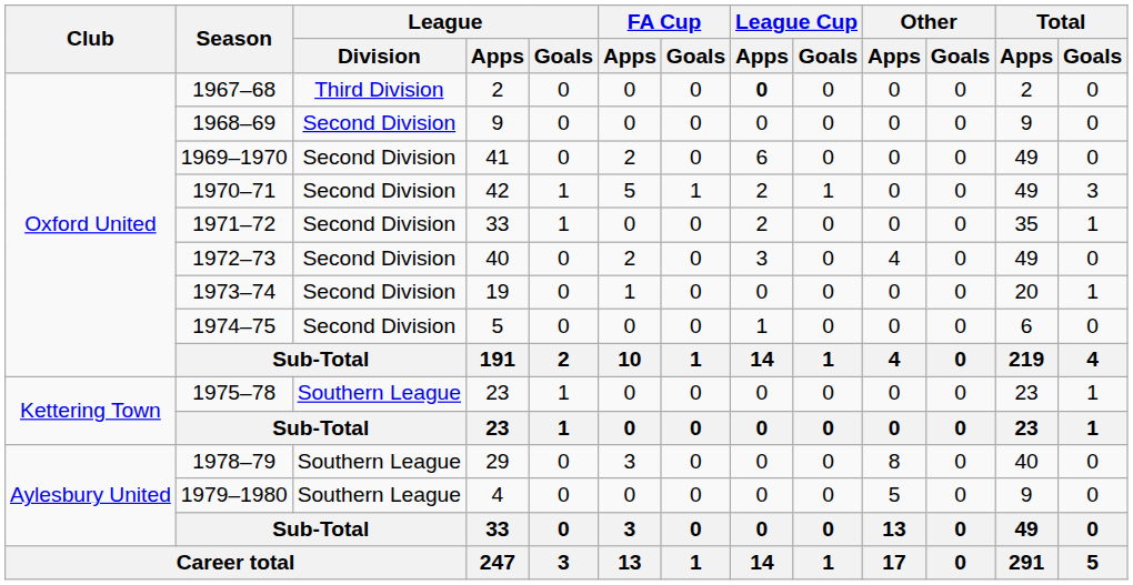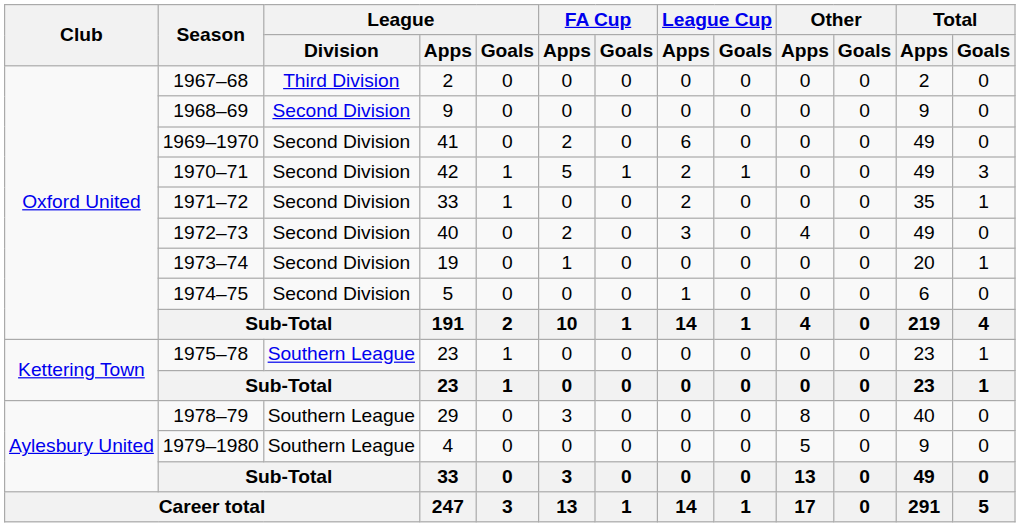1967–68 | League Cup / Apps: bold -> normal
